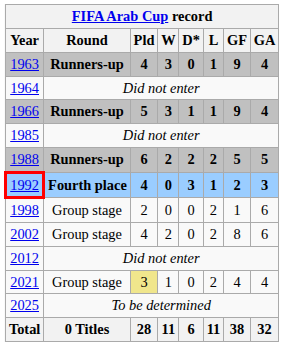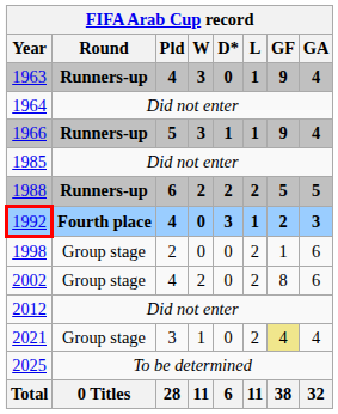2021 | Pld: khaki background -> no background
2021 | GF: no background -> khaki background
